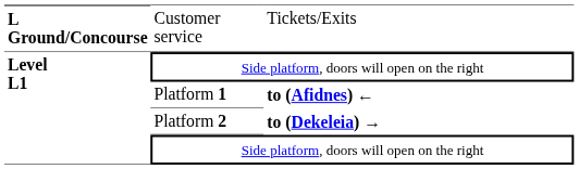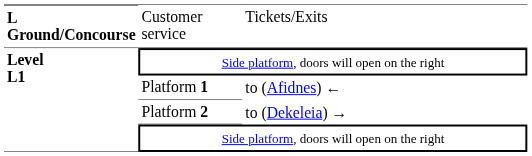Platform 1 | column 3: bold -> normal
Platform 2 | column 3: bold -> normal
